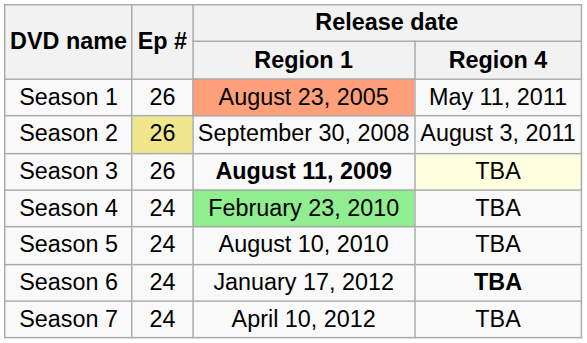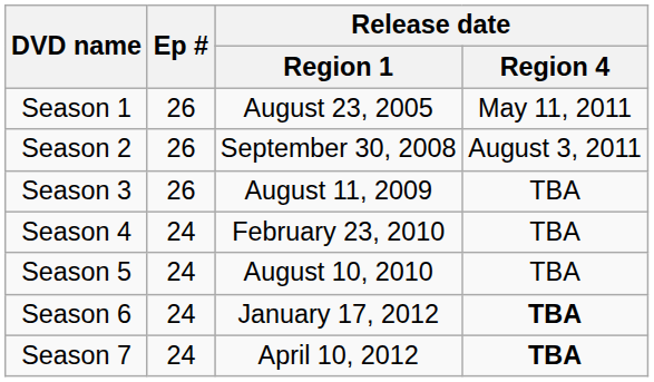Season 1 | Release date / Region 1: lightsalmon background -> no background
Season 2 | Ep #: khaki background -> no background
Season 3 | Release date / Region 1: bold -> normal
Season 3 | Release date / Region 4: lightyellow background -> no background
Season 4 | Release date / Region 1: lightgreen background -> no background
Season 7 | Release date / Region 4: normal -> bold
